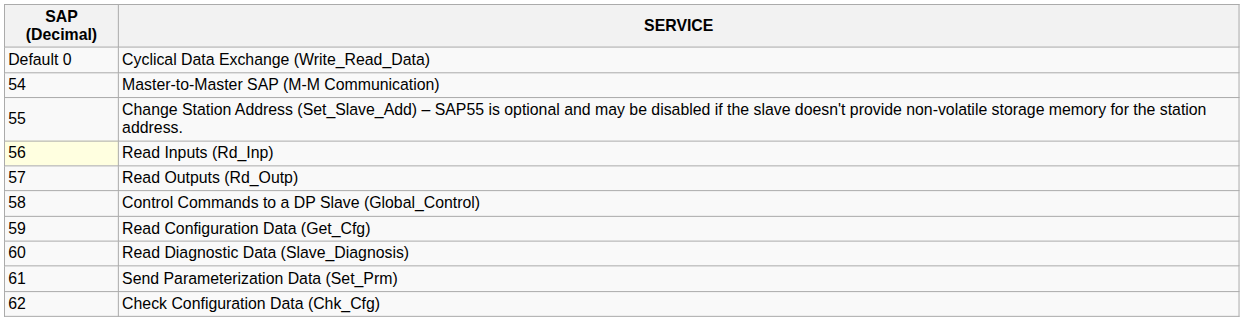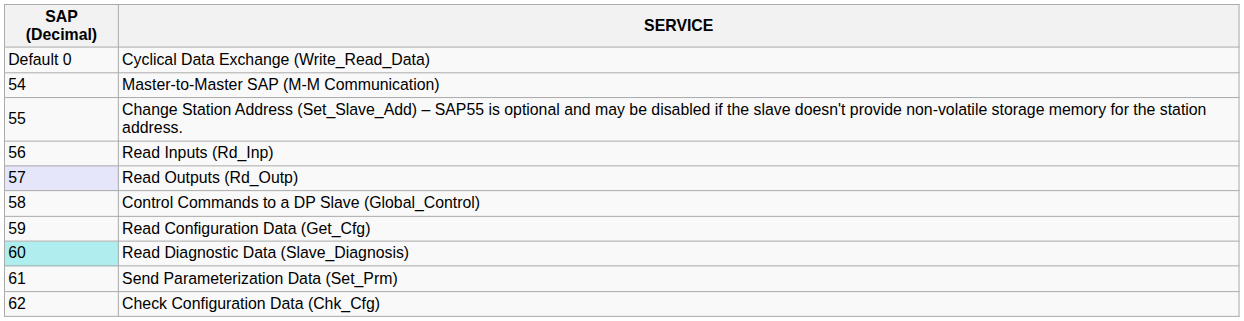Read Inputs (Rd_Inp) | SAP (Decimal): lightyellow background -> no background
Read Outputs (Rd_Outp) | SAP (Decimal): no background -> lavender background
Read Diagnostic Data (Slave_Diagnosis) | SAP (Decimal): no background -> paleturquoise background
